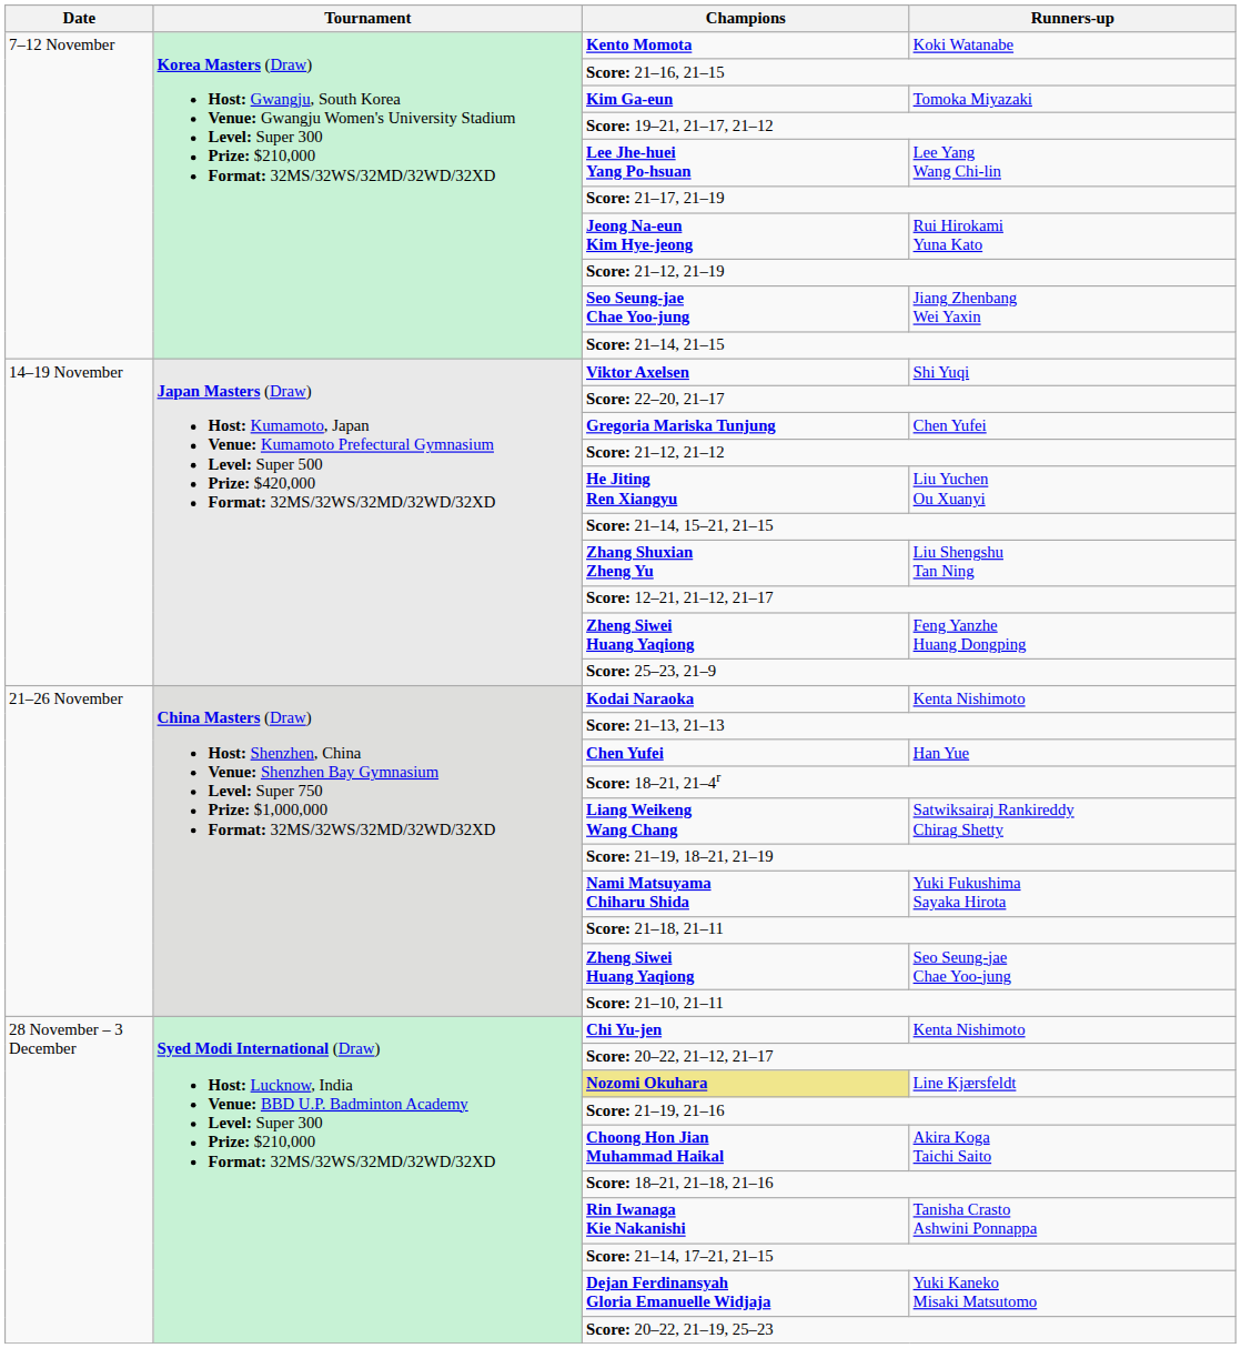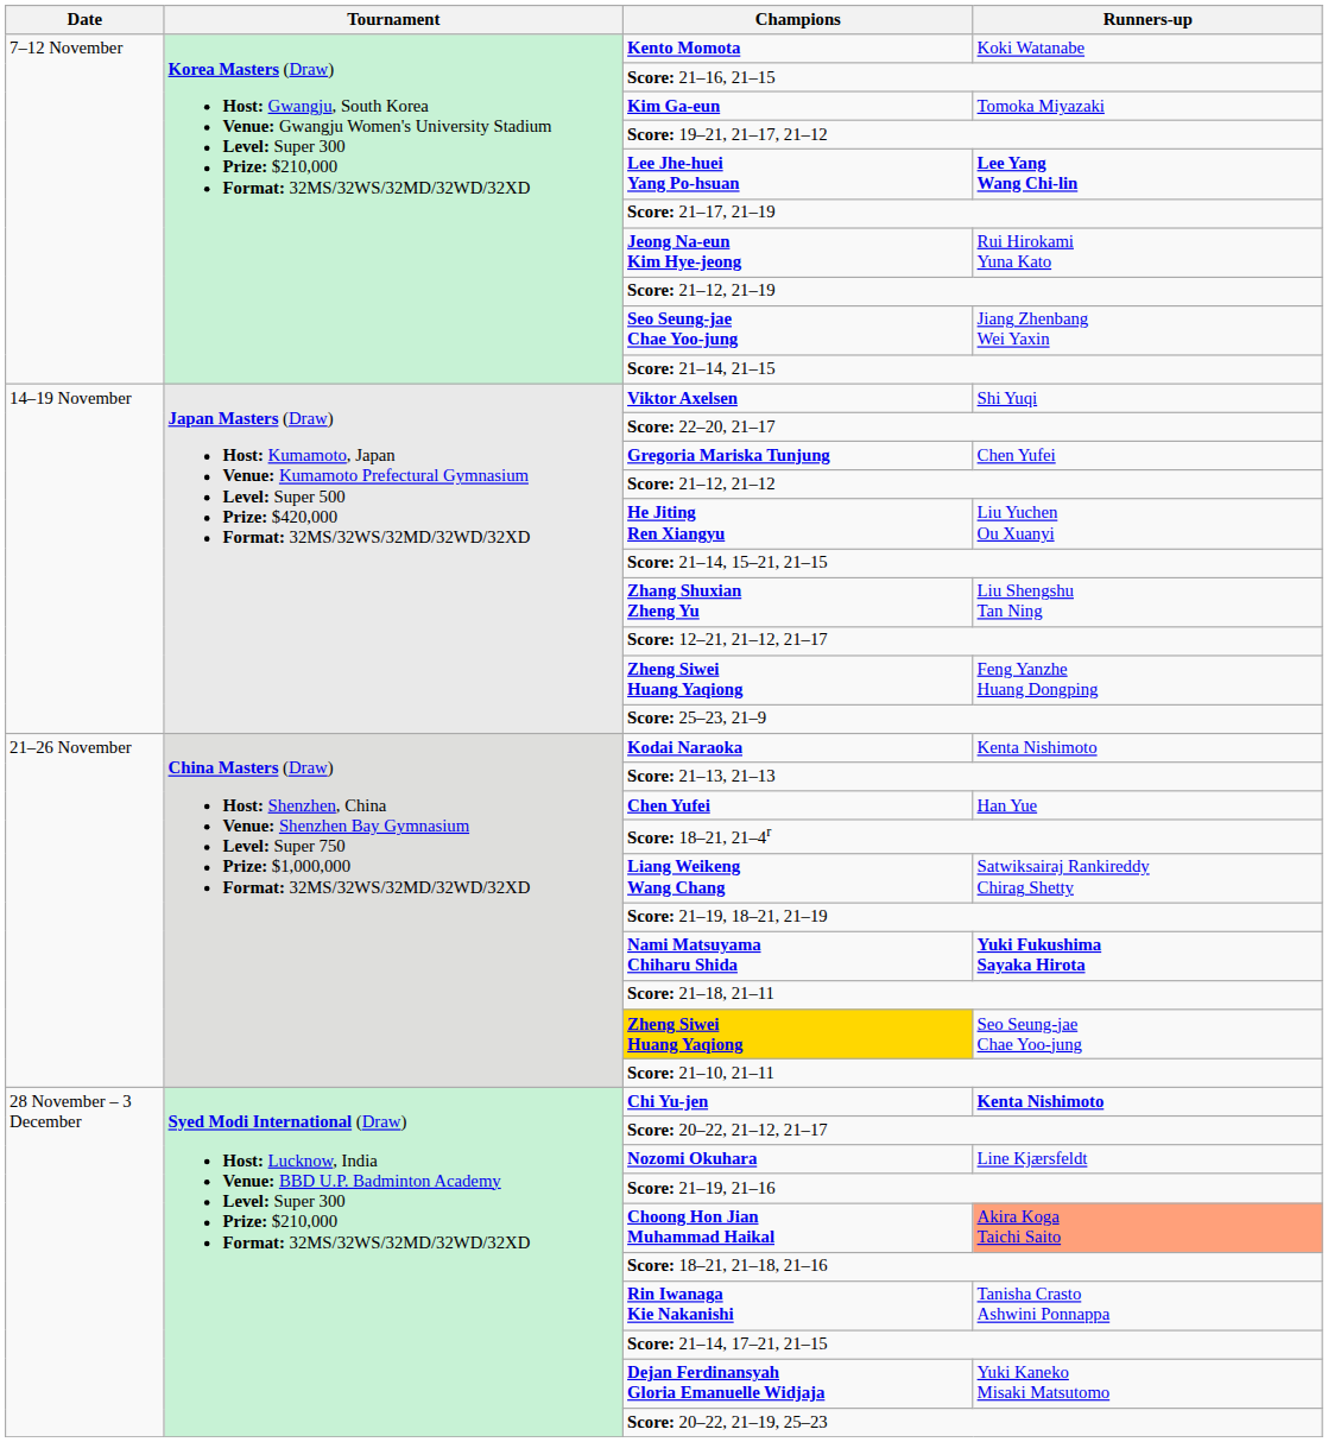Lee Jhe-huei Yang Po-hsuan | Runners-up: normal -> bold
Nami Matsuyama Chiharu Shida | Runners-up: normal -> bold
Zheng Siwei Huang Yaqiong / Seo Seung-jae Chae Yoo-jung | Champions: no background -> gold background
Chi Yu-jen | Runners-up: normal -> bold
Nozomi Okuhara | Champions: khaki background -> no background
Choong Hon Jian Muhammad Haikal | Runners-up: no background -> lightsalmon background
